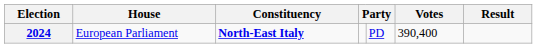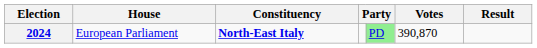2024 | column 5: no background -> lightgreen background
2024 | Votes: 390,400 -> 390,870
